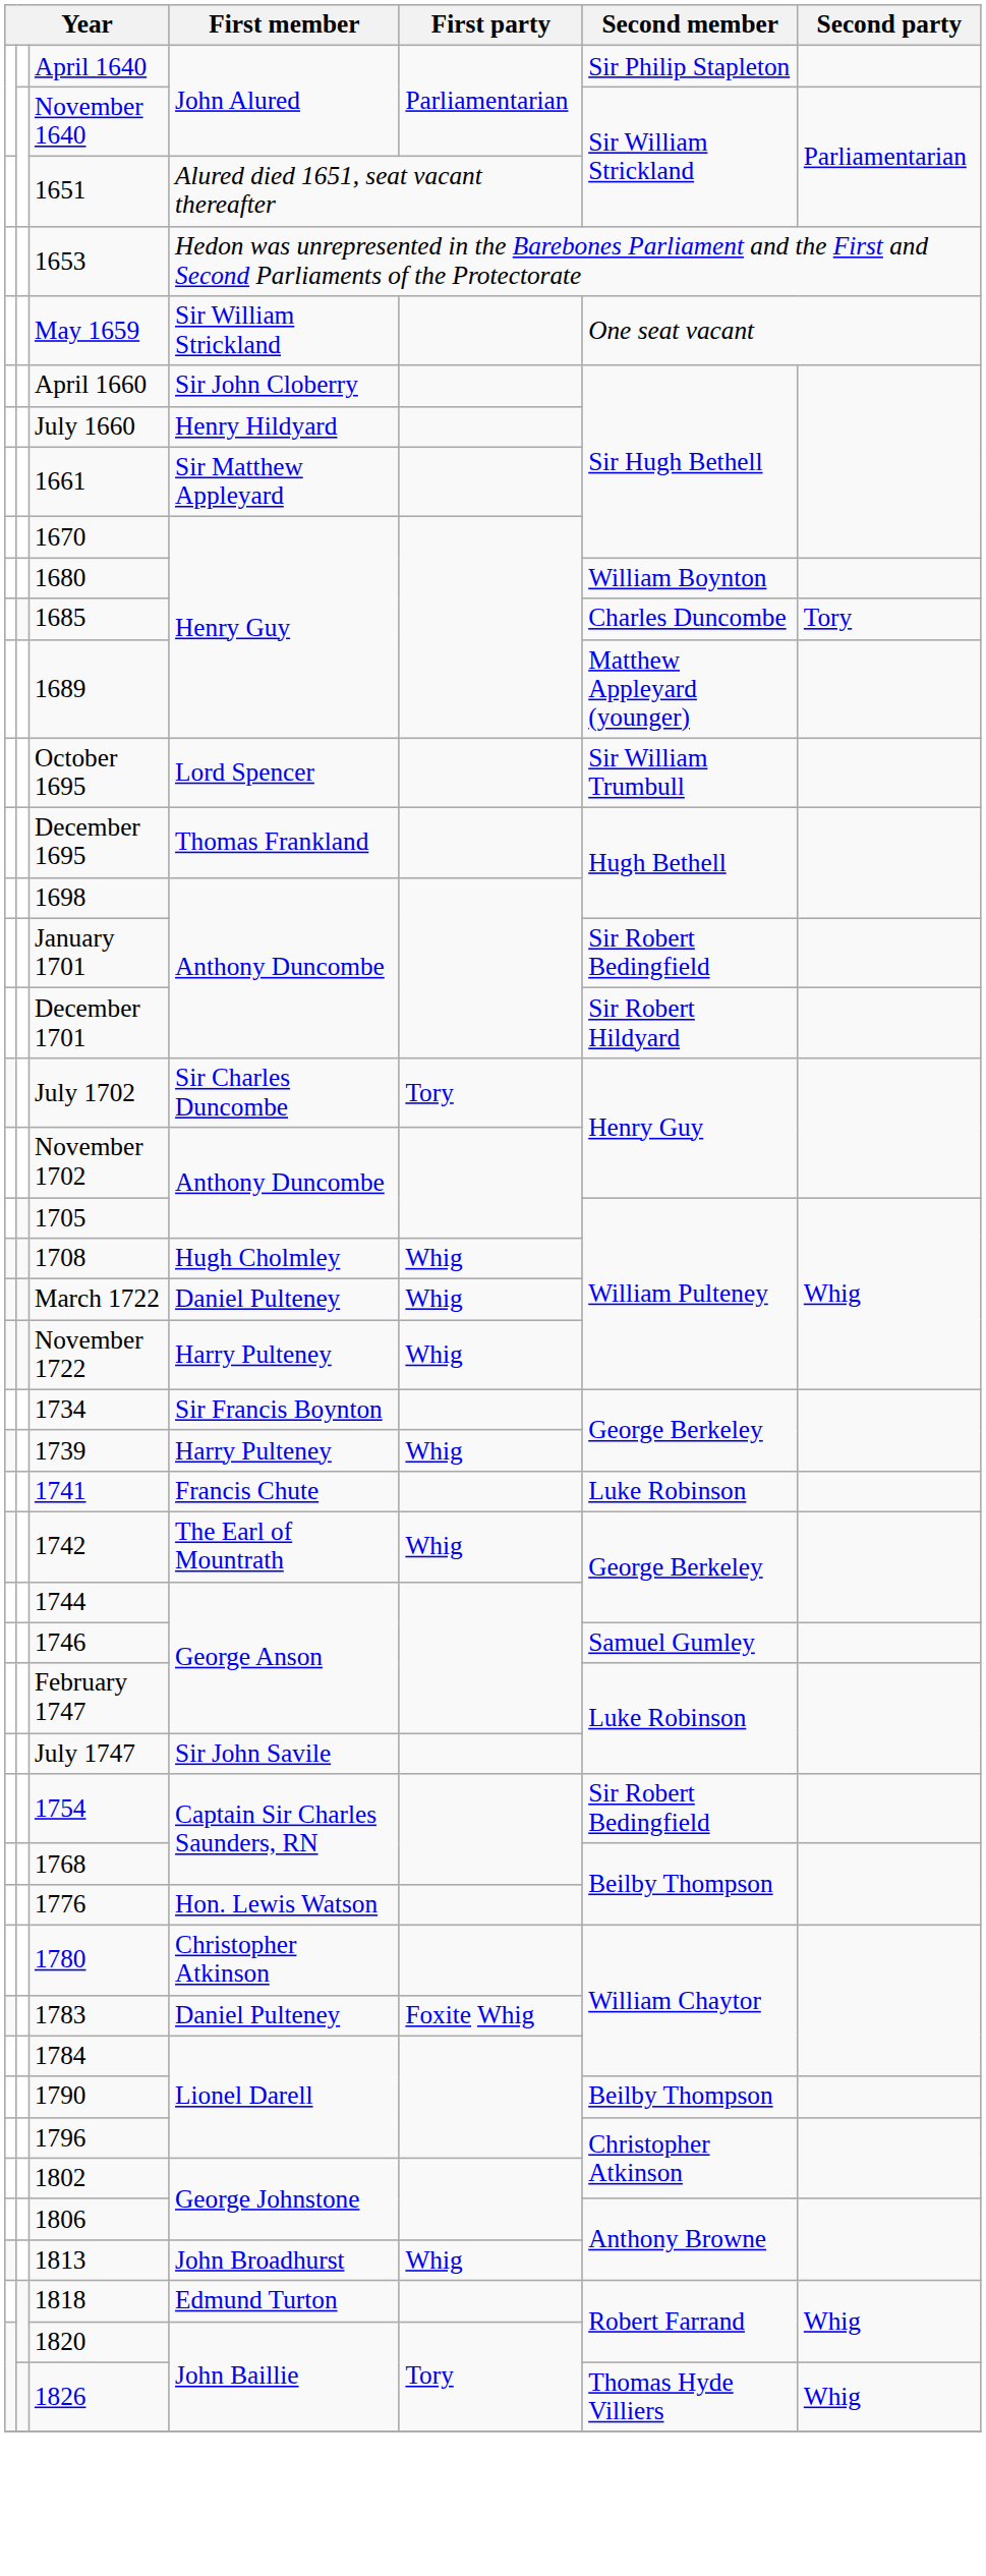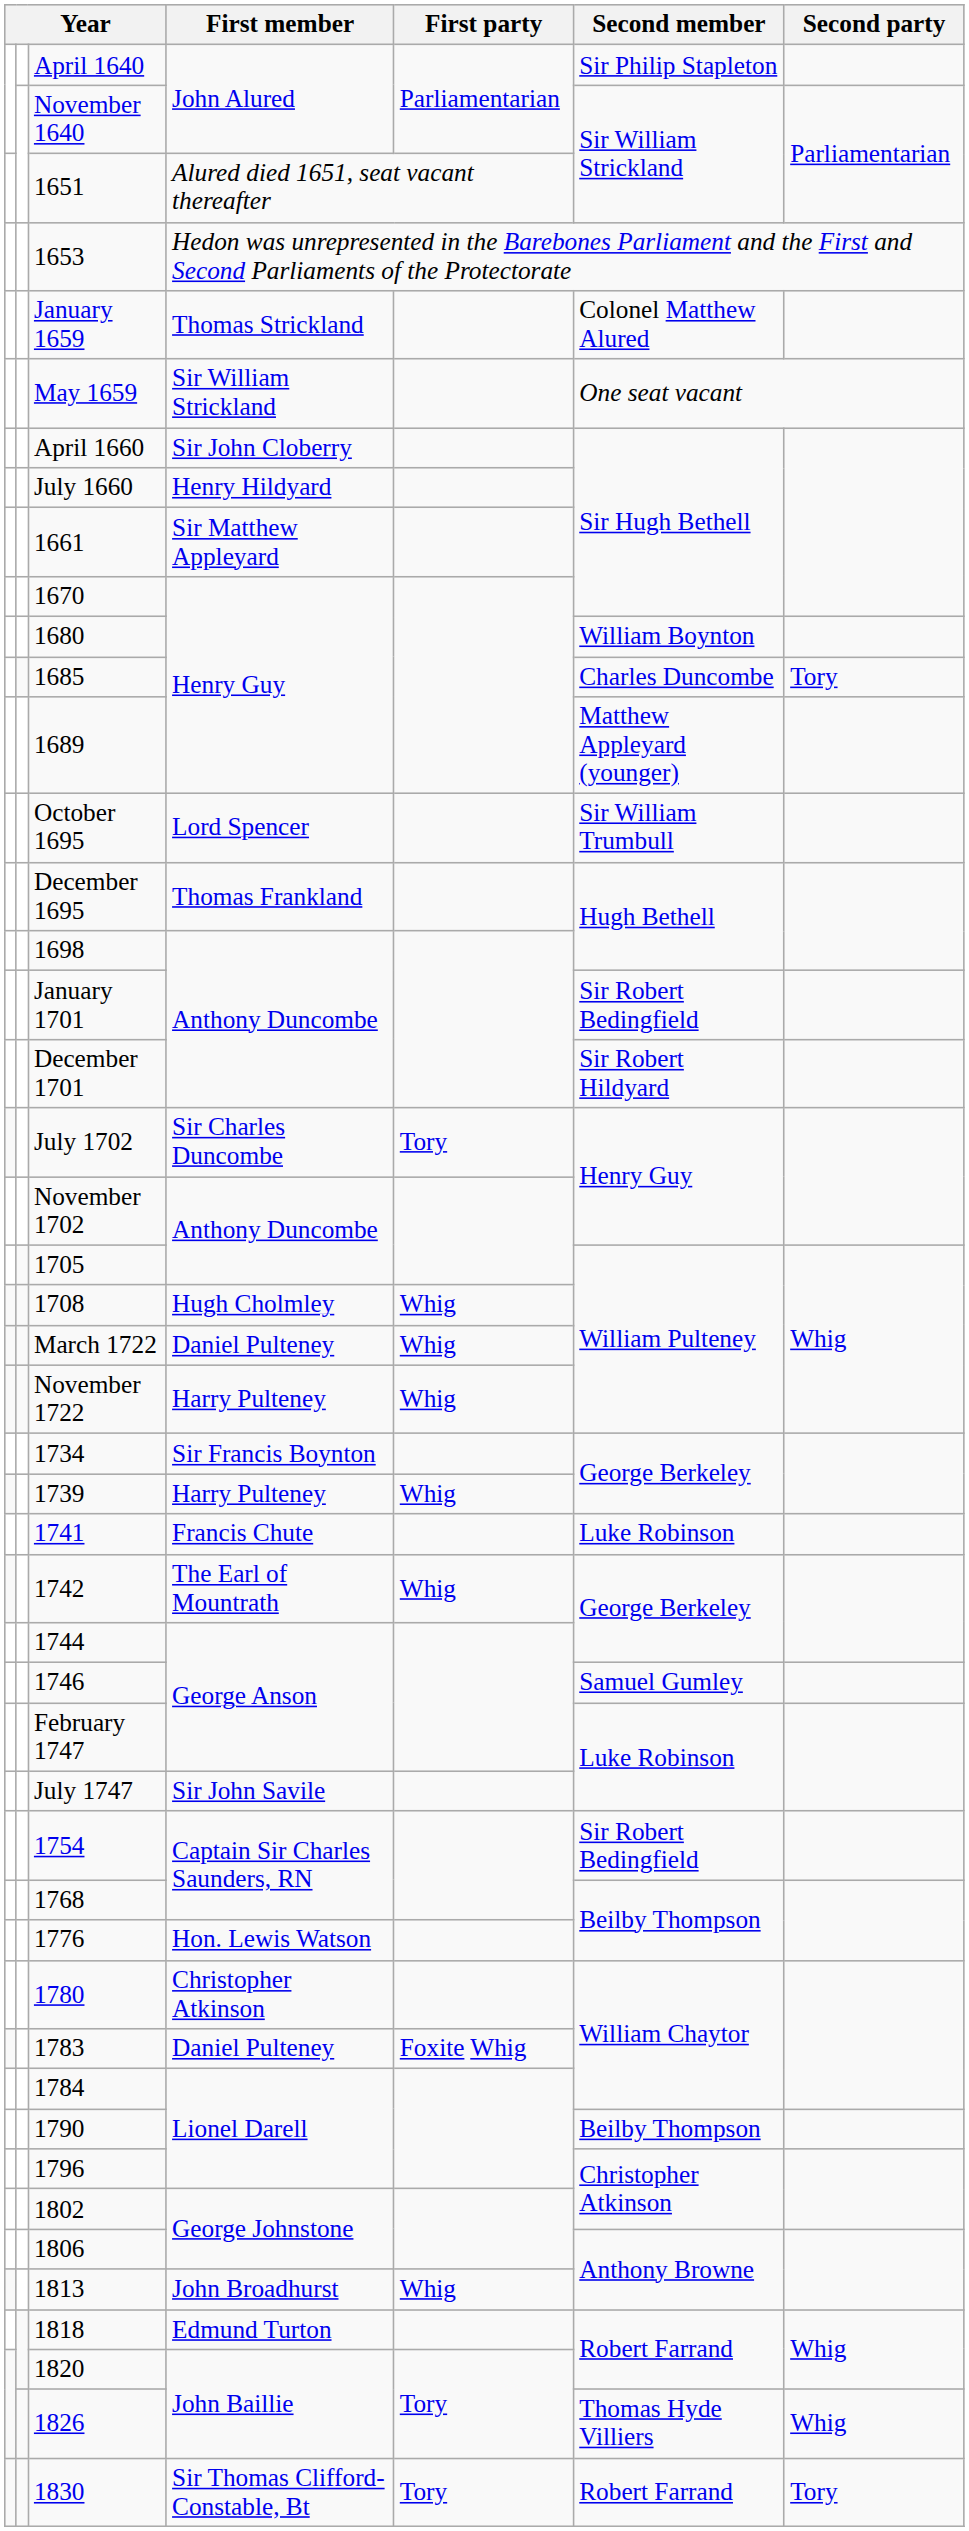+ row: January 1659 | Thomas Strickland | Colonel Matthew Alured
+ row: 1830 | Sir Thomas Clifford-Constable, Bt | Tory | Robert Farrand | Tory
